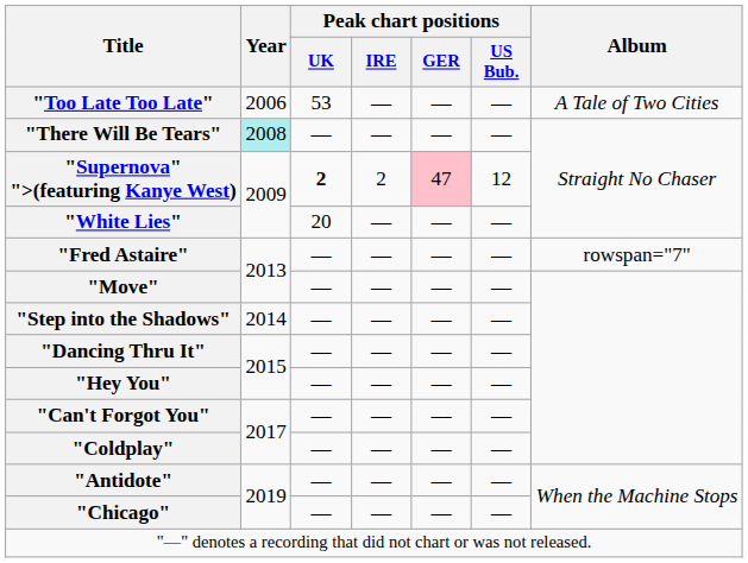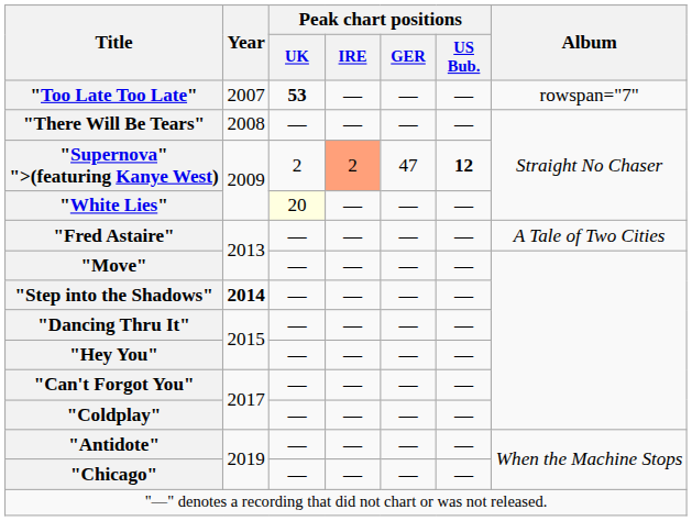"Too Late Too Late" | Year: 2006 -> 2007
"Too Late Too Late" | Peak chart positions / UK: normal -> bold
"Too Late Too Late" | Album: A Tale of Two Cities -> rowspan="7"
"There Will Be Tears" | Year: paleturquoise background -> no background
"Supernova" ">(featuring Kanye West) | Peak chart positions / UK: bold -> normal
"Supernova" ">(featuring Kanye West) | Peak chart positions / IRE: no background -> lightsalmon background
"Supernova" ">(featuring Kanye West) | Peak chart positions / GER: pink background -> no background
"Supernova" ">(featuring Kanye West) | Peak chart positions / US Bub.: normal -> bold
"White Lies" | Peak chart positions / UK: no background -> lightyellow background
"Fred Astaire" | Album: rowspan="7" -> A Tale of Two Cities
"Step into the Shadows" | Year: normal -> bold
